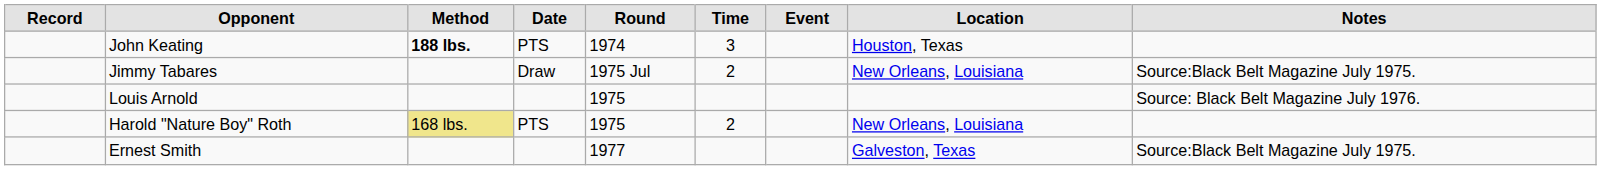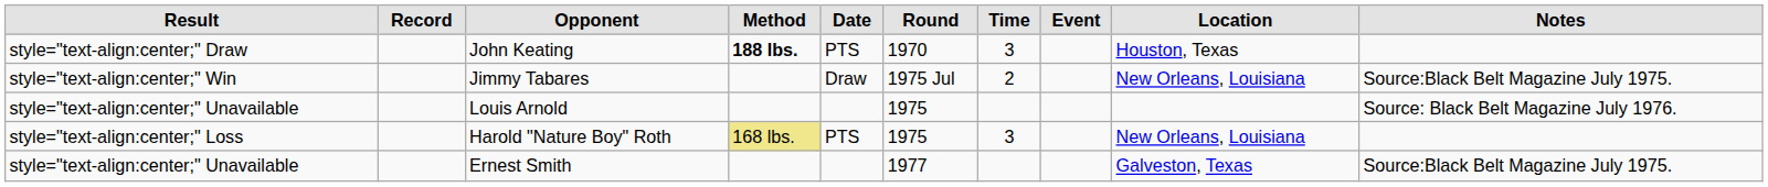+ column: Result | style="text-align:center;" Draw | style="text-align:center;" Win | style="text-align:center;" Unavailable | style="text-align:center;" Loss | style="text-align:center;" Unavailable
John Keating | Round: 1974 -> 1970
Harold "Nature Boy" Roth | Time: 2 -> 3
